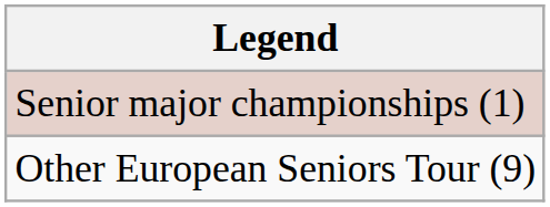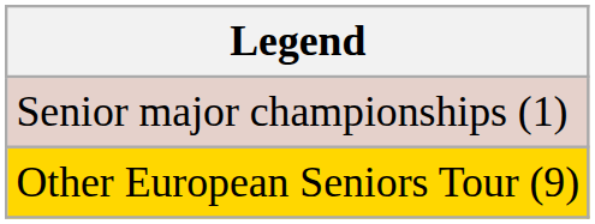row 3 | column 1: no background -> gold background
